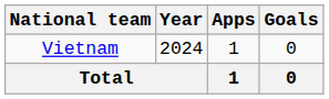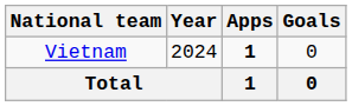Vietnam | Apps: normal -> bold
